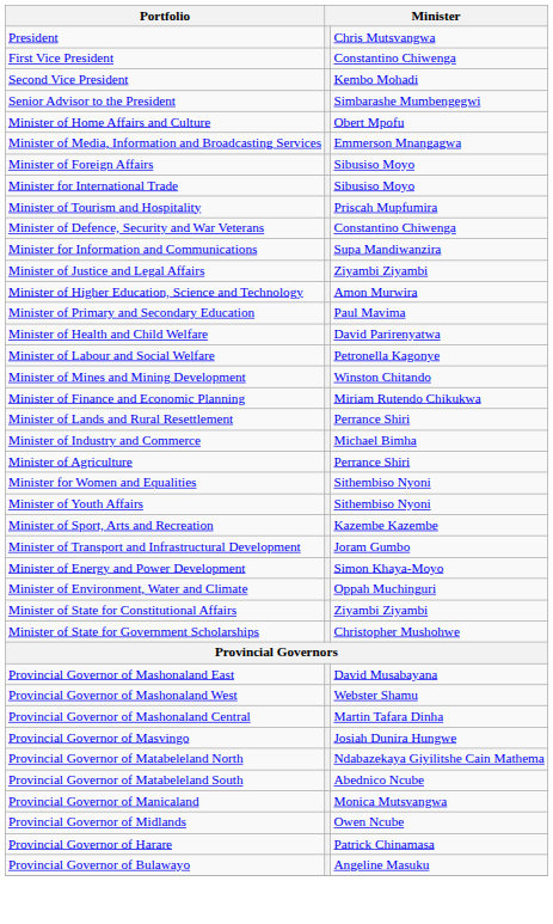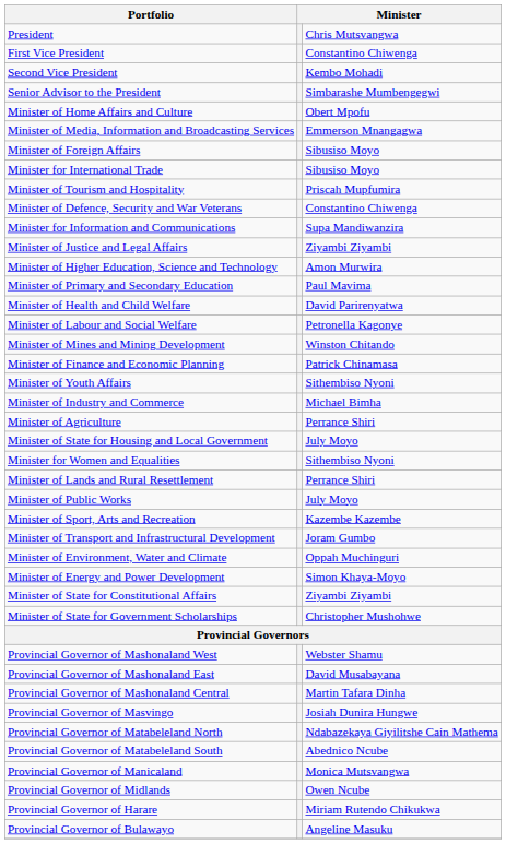Minister of Finance and Economic Planning | column 3: Miriam Rutendo Chikukwa -> Patrick Chinamasa
rows swapped: Minister of Lands and Rural Resettlement <-> Minister of Youth Affairs
+ row: Minister of State for Housing and Local Government | July Moyo
+ row: Minister of Public Works | July Moyo
rows swapped: Minister of Environment, Water and Climate <-> Minister of Energy and Power Development
rows swapped: Provincial Governor of Mashonaland East <-> Provincial Governor of Mashonaland West
Provincial Governor of Harare | column 3: Patrick Chinamasa -> Miriam Rutendo Chikukwa
